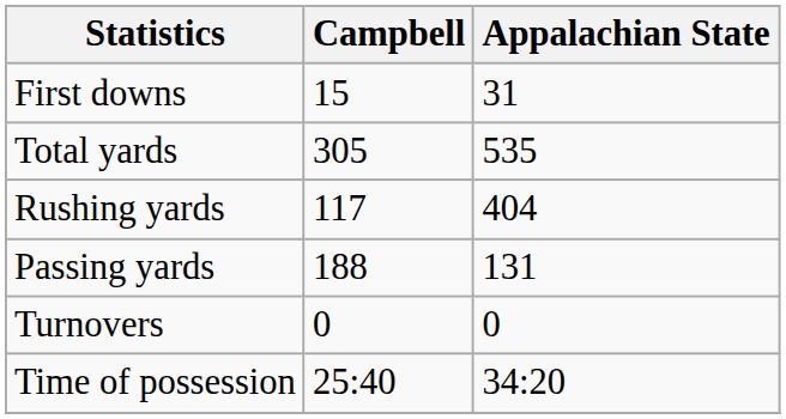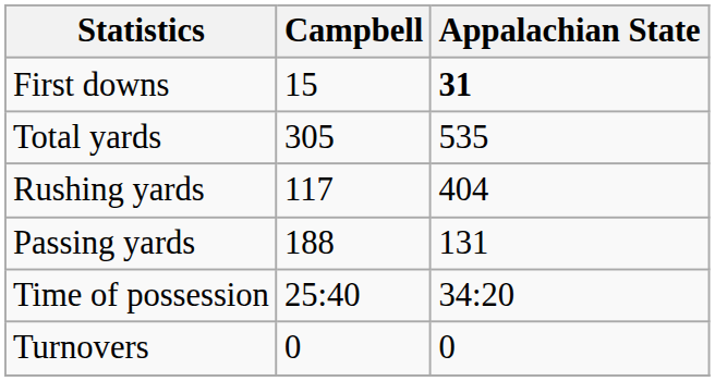First downs | Appalachian State: normal -> bold
rows swapped: Turnovers <-> Time of possession
